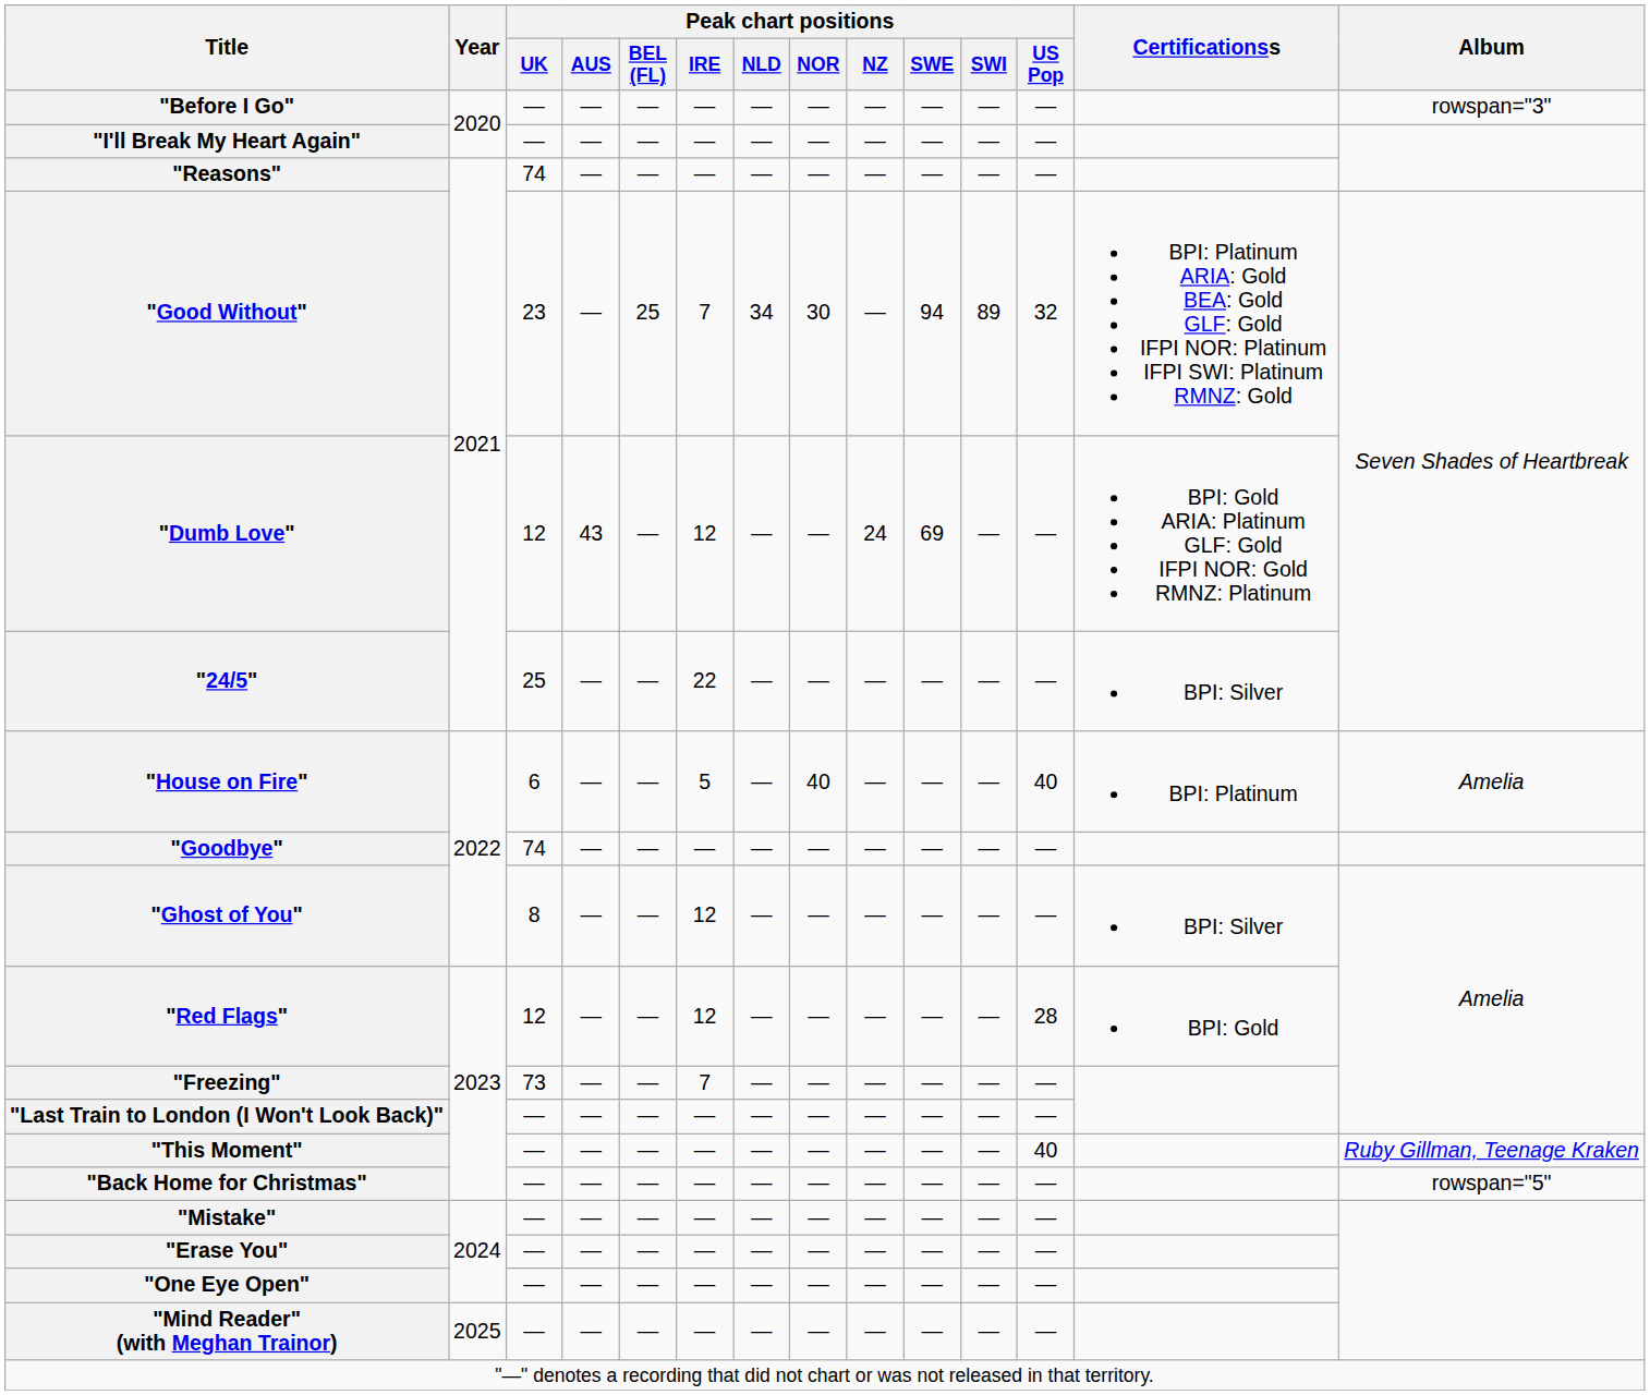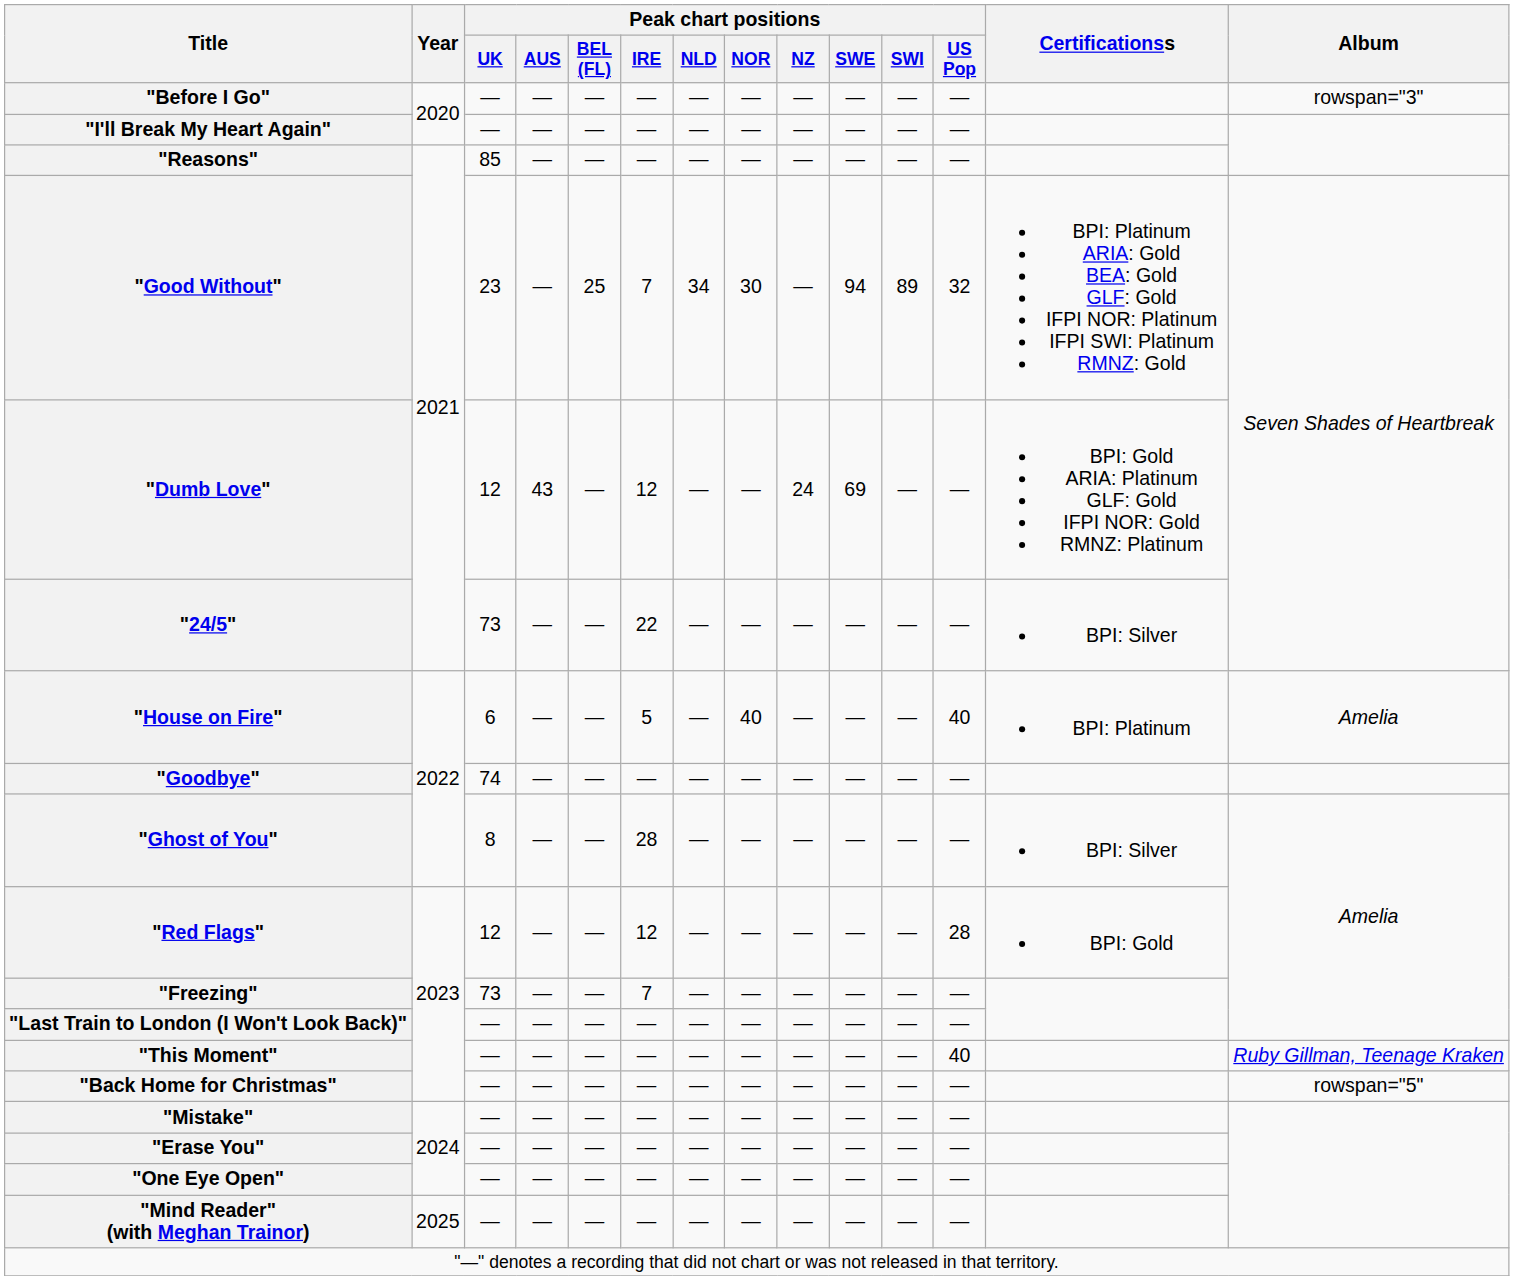"Reasons" | Peak chart positions / UK: 74 -> 85
"24/5" | Peak chart positions / UK: 25 -> 73
"Ghost of You" | Peak chart positions / IRE: 12 -> 28
